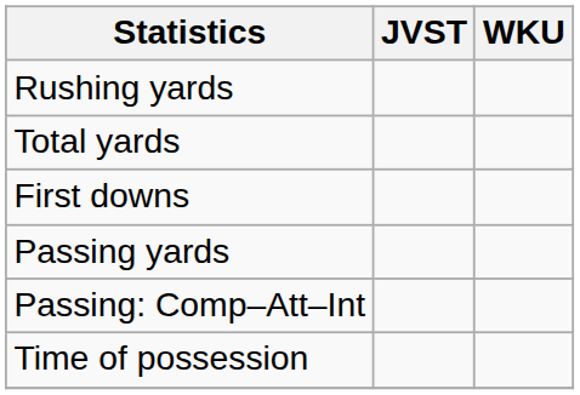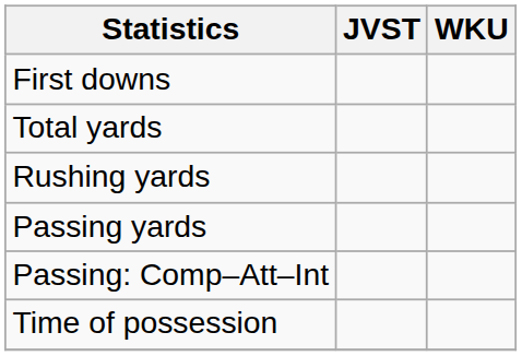rows swapped: First downs <-> Rushing yards
